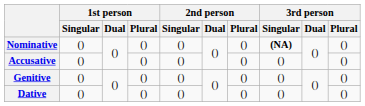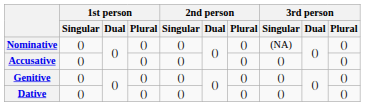Nominative | 3rd person / Singular: bold -> normal
